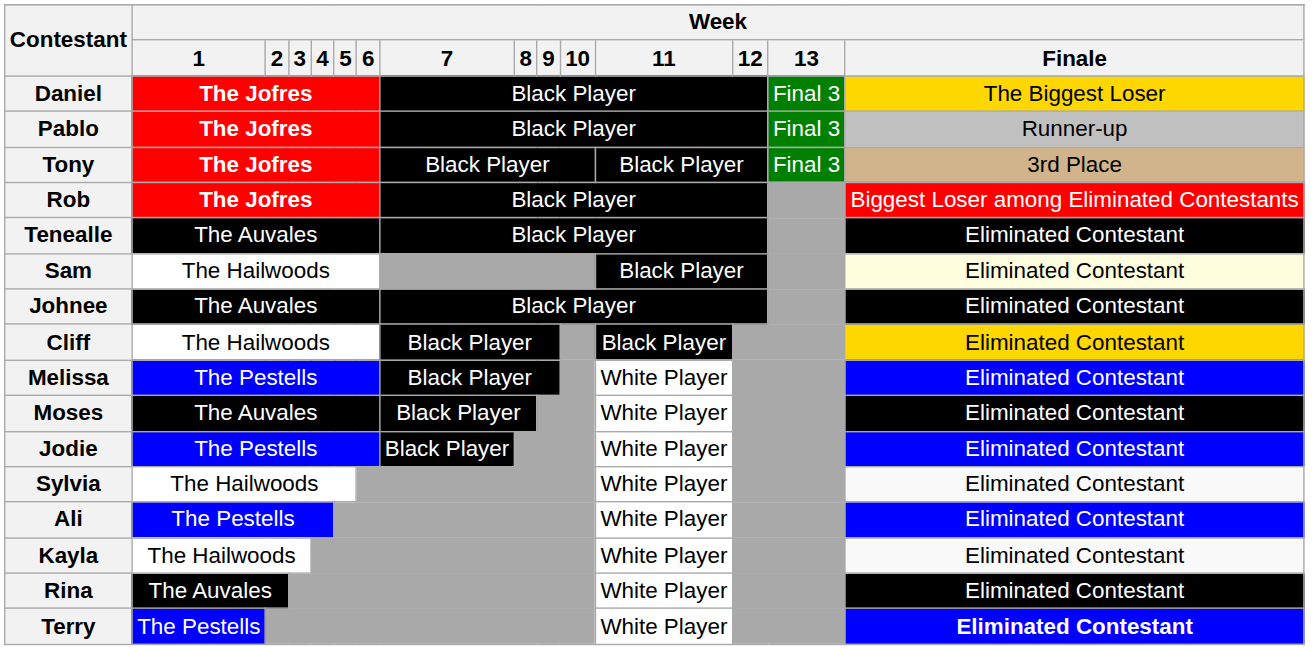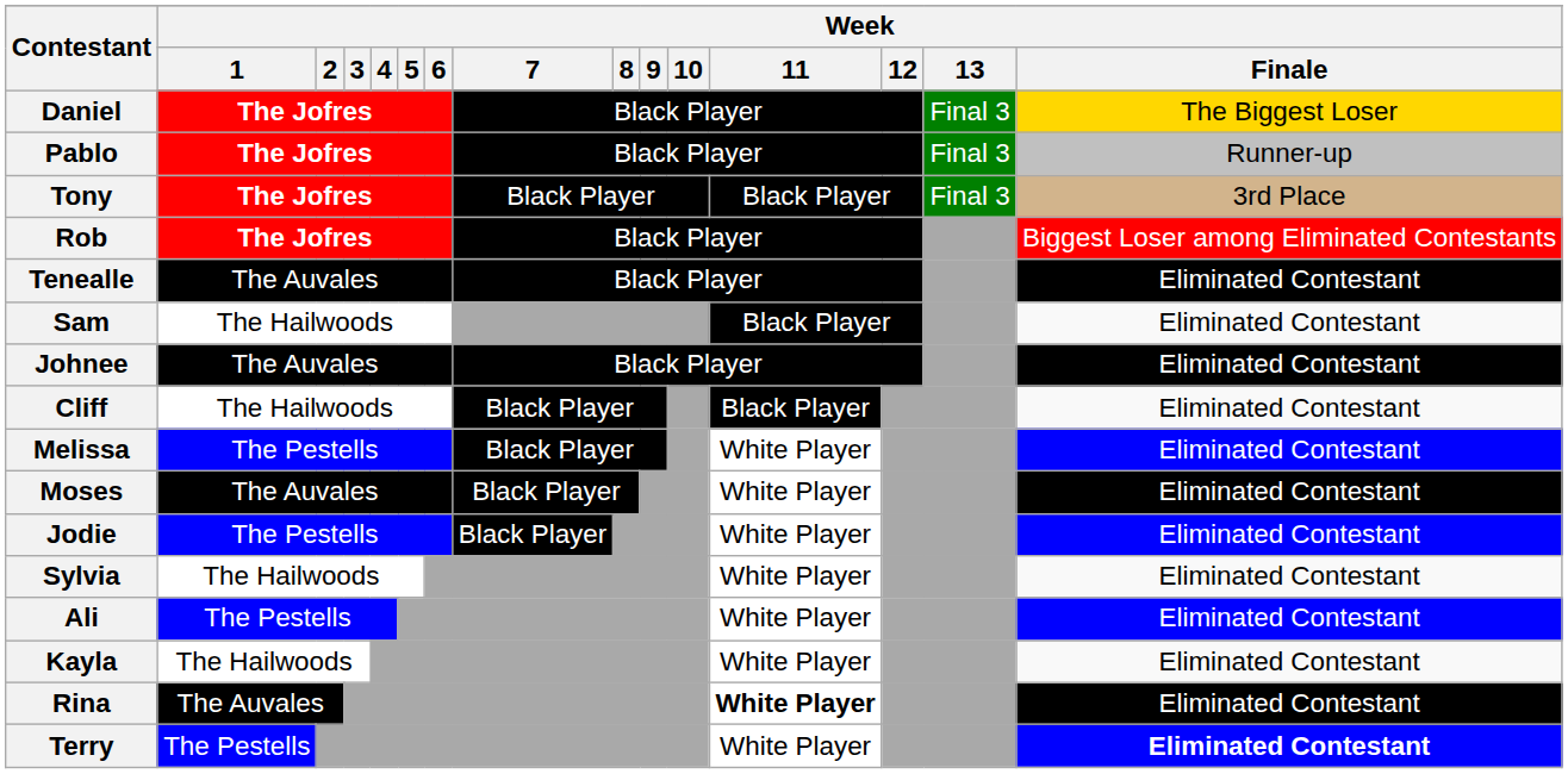Sam | Week / Finale: lightyellow background -> no background
Cliff | Week / Finale: gold background -> no background
Rina | Week / 11: normal -> bold
